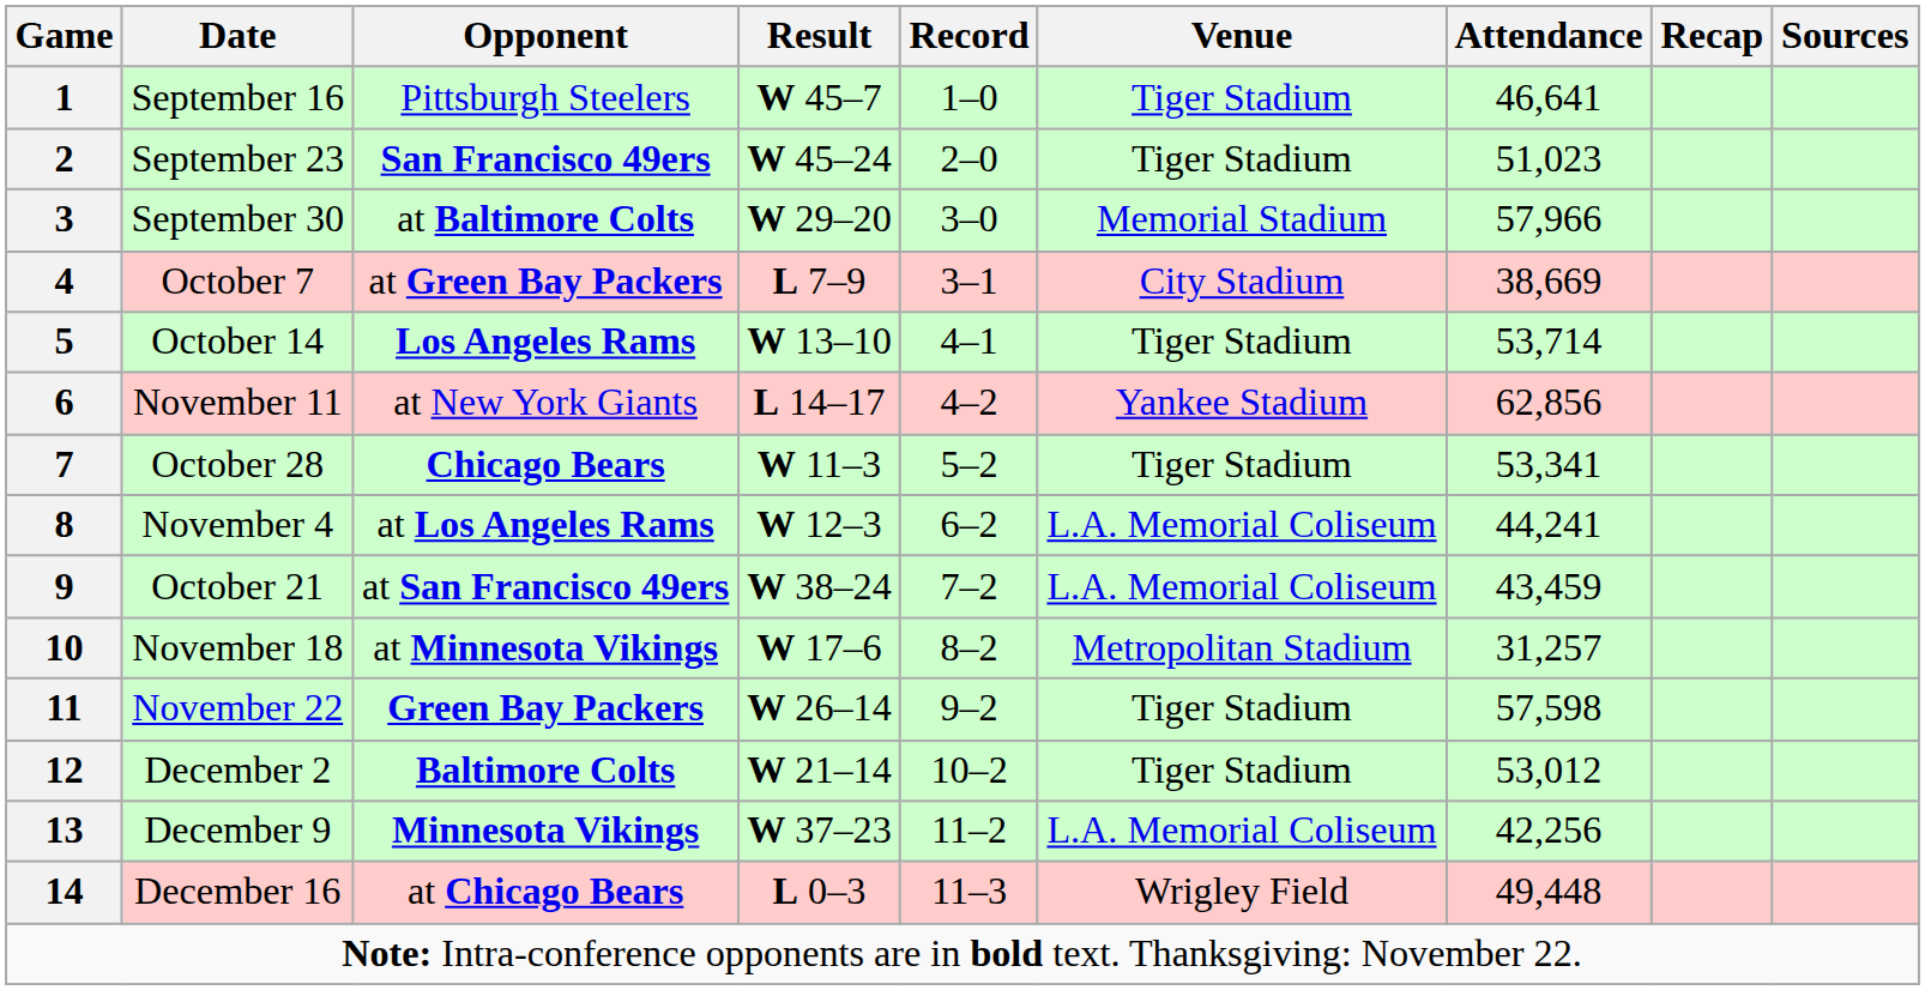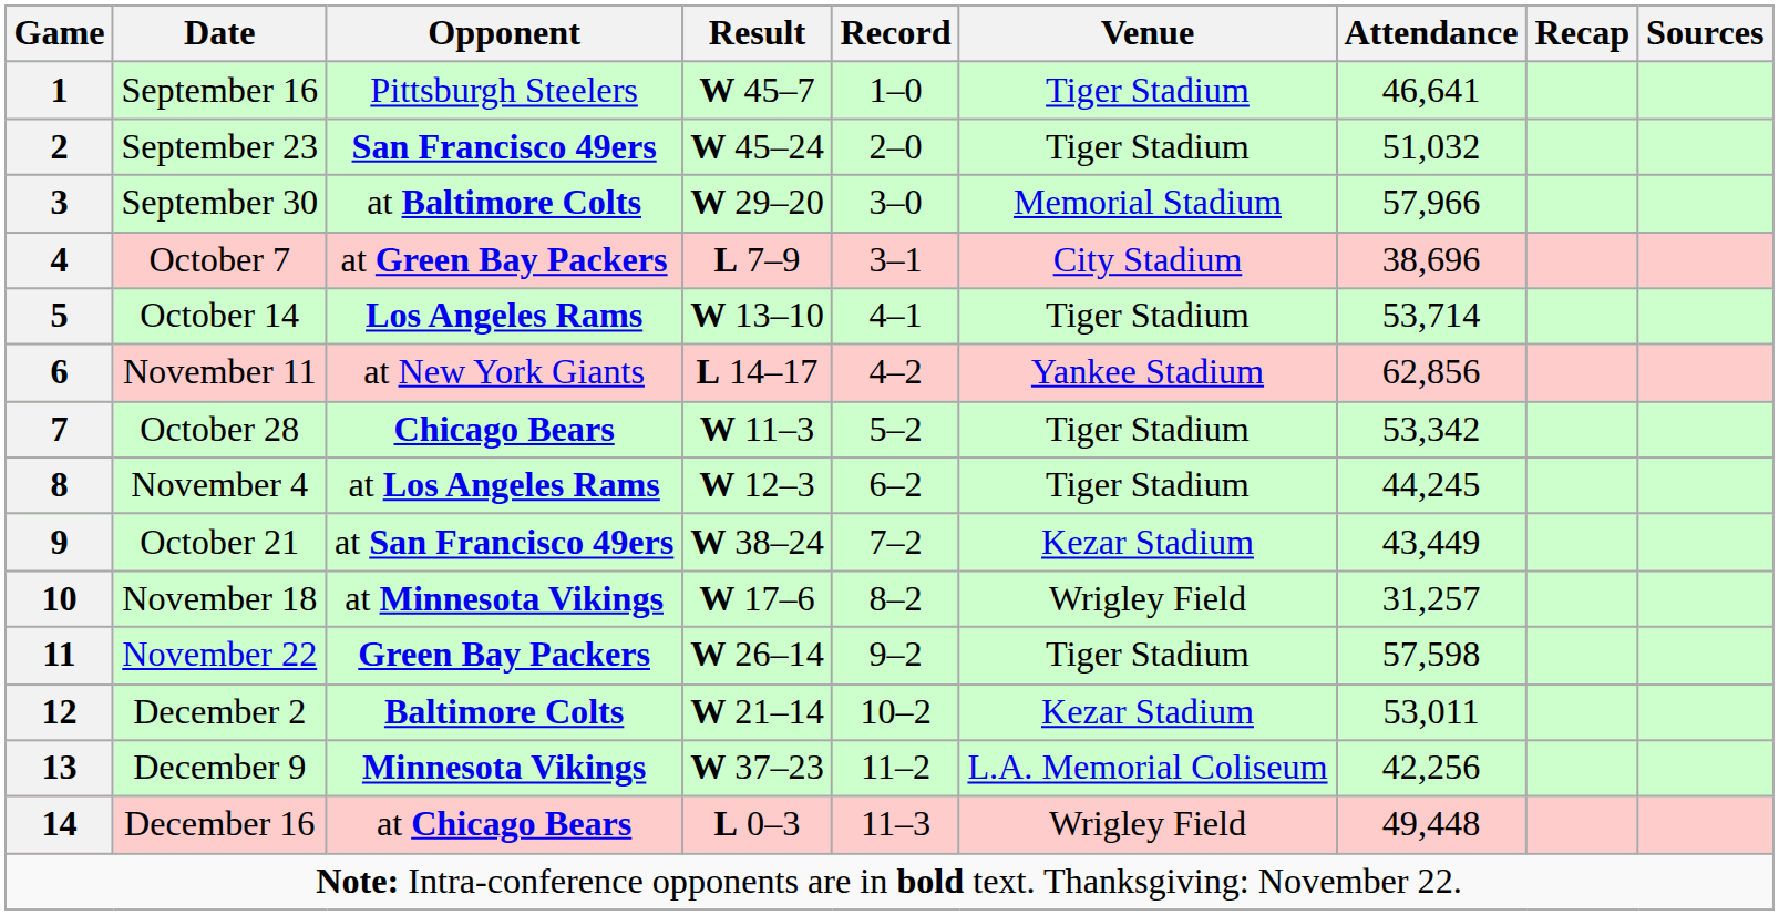2 | Attendance: 51,023 -> 51,032
4 | Attendance: 38,669 -> 38,696
7 | Attendance: 53,341 -> 53,342
8 | Venue: L.A. Memorial Coliseum -> Tiger Stadium
8 | Attendance: 44,241 -> 44,245
9 | Venue: L.A. Memorial Coliseum -> Kezar Stadium
9 | Attendance: 43,459 -> 43,449
10 | Venue: Metropolitan Stadium -> Wrigley Field
12 | Venue: Tiger Stadium -> Kezar Stadium
12 | Attendance: 53,012 -> 53,011
